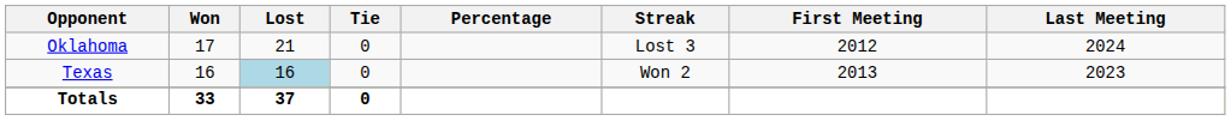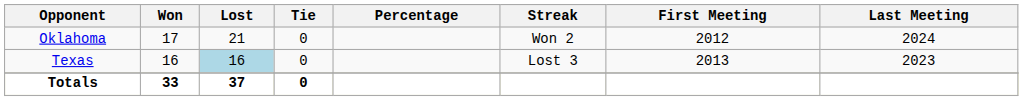Oklahoma | Streak: Lost 3 -> Won 2
Texas | Streak: Won 2 -> Lost 3
